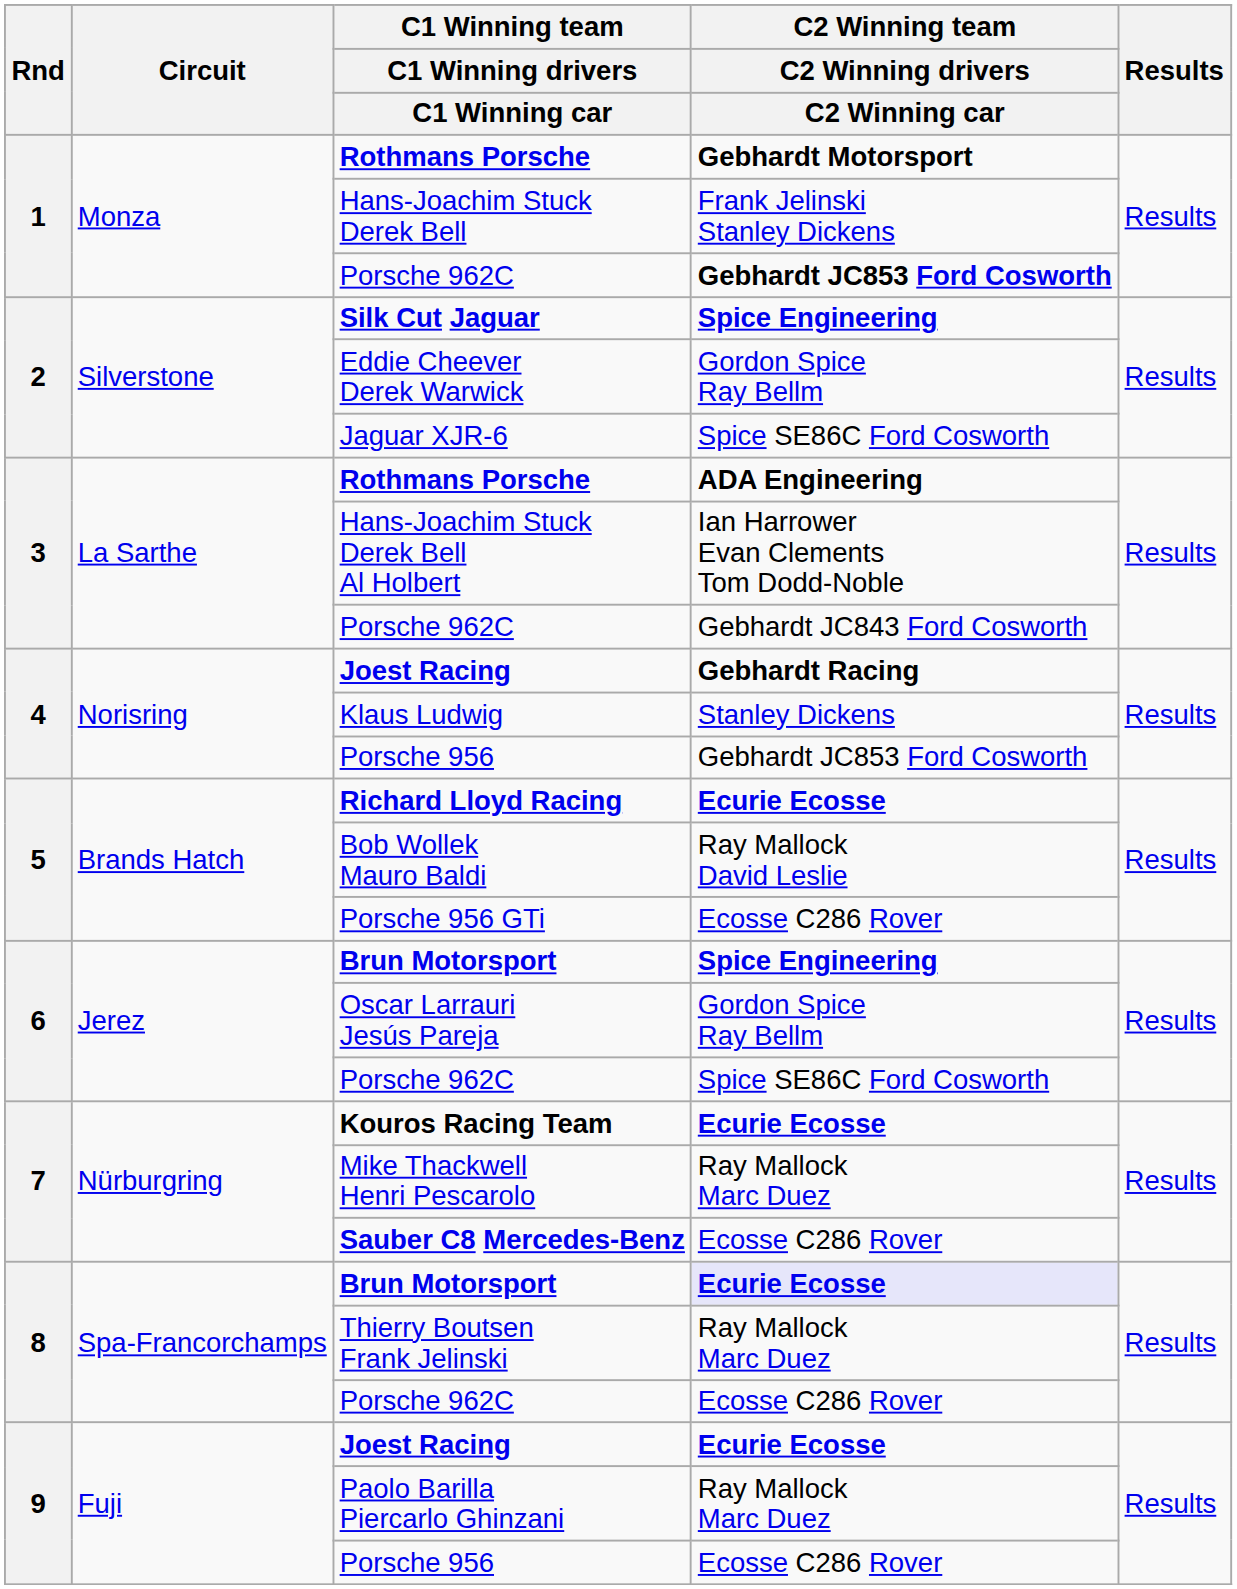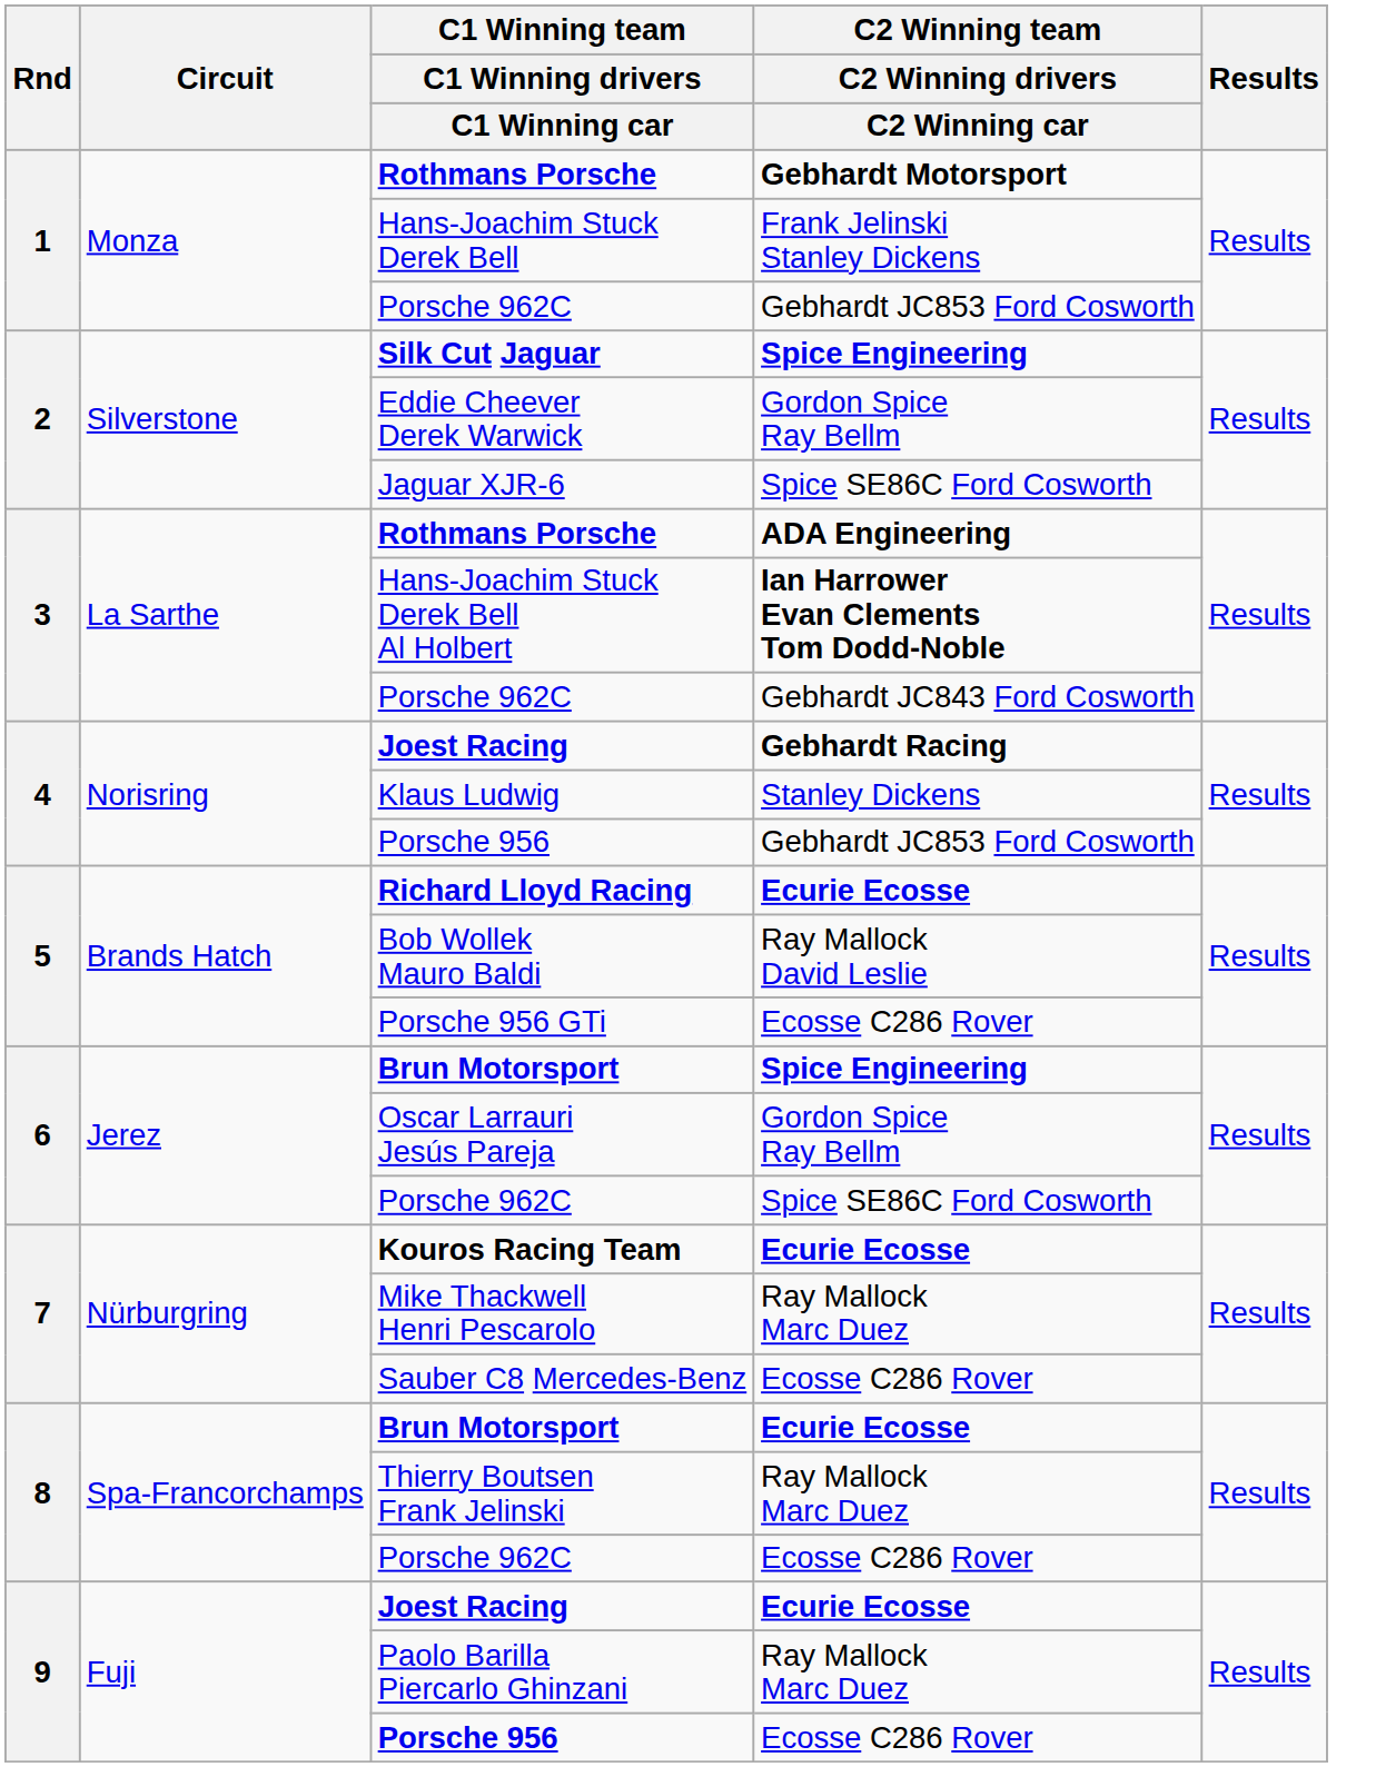Porsche 962C / Gebhardt JC853 Ford Cosworth | C2 Winning team / C2 Winning drivers / C2 Winning car: bold -> normal
Hans-Joachim Stuck Derek Bell Al Holbert | C2 Winning team / C2 Winning drivers / C2 Winning car: normal -> bold
Sauber C8 Mercedes-Benz | C1 Winning team / C1 Winning drivers / C1 Winning car: bold -> normal
Brun Motorsport / Ecurie Ecosse | C2 Winning team / C2 Winning drivers / C2 Winning car: lavender background -> no background
Porsche 956 / Ecosse C286 Rover | C1 Winning team / C1 Winning drivers / C1 Winning car: normal -> bold
